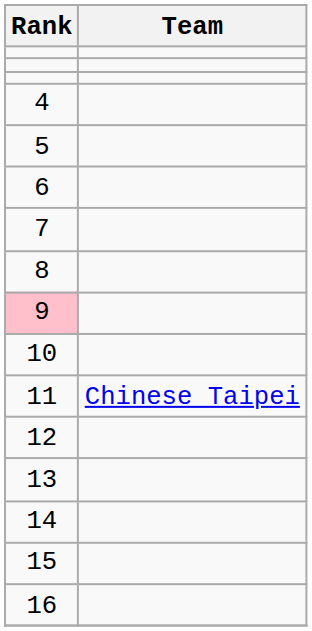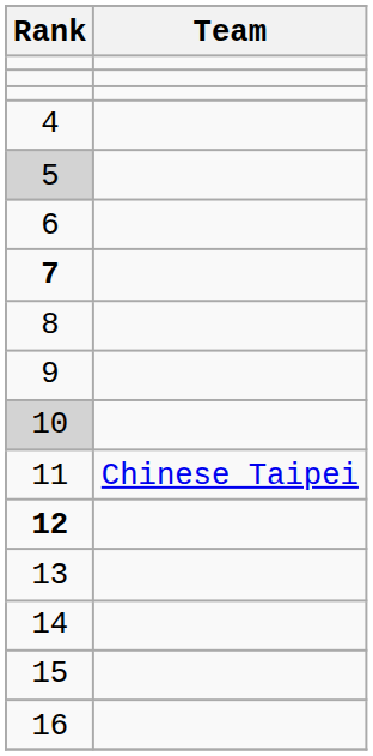row 6 | Rank: no background -> lightgrey background
row 8 | Rank: normal -> bold
row 10 | Rank: pink background -> no background
row 11 | Rank: no background -> lightgrey background
row 13 | Rank: normal -> bold
